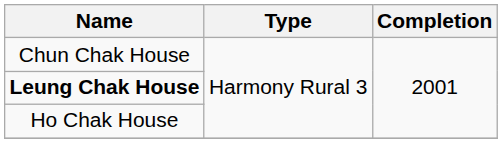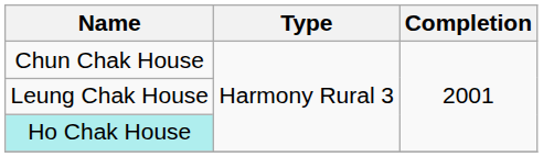Leung Chak House | Name: bold -> normal
Ho Chak House | Name: no background -> paleturquoise background
